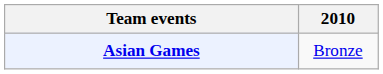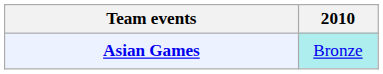Asian Games | 2010: no background -> paleturquoise background
